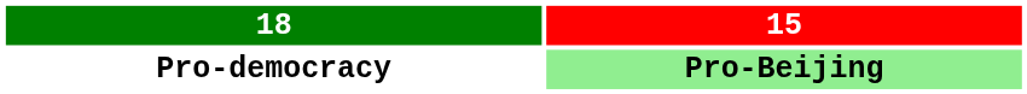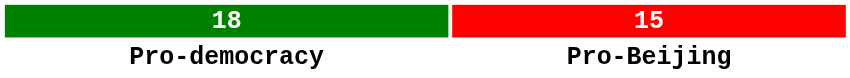Pro-democracy | 15: lightgreen background -> no background
